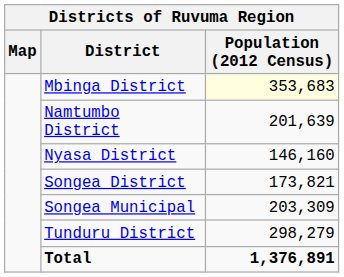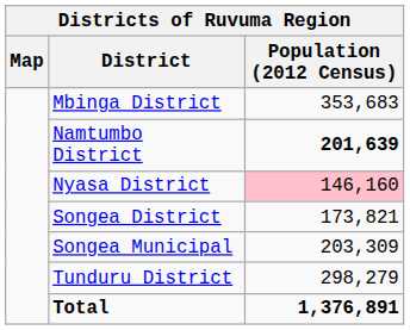Mbinga District | Population (2012 Census): lightyellow background -> no background
Namtumbo District | Population (2012 Census): normal -> bold
Nyasa District | Population (2012 Census): no background -> pink background
